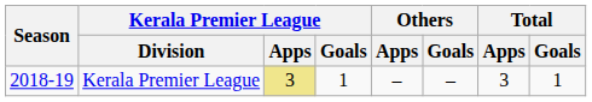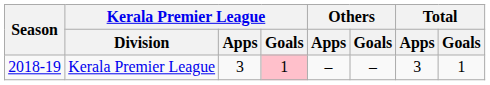row 3 | Kerala Premier League / Apps: khaki background -> no background
row 3 | Kerala Premier League / Goals: no background -> pink background
